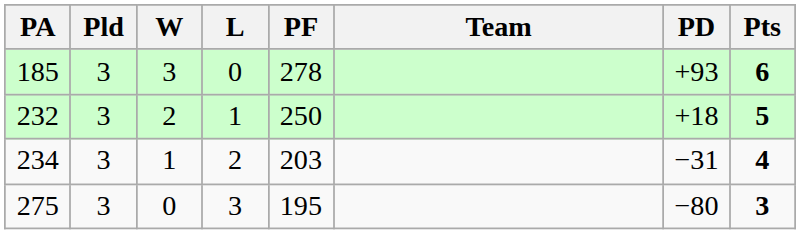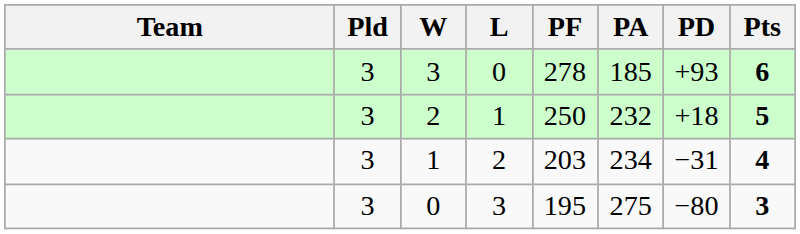columns swapped: Team <-> PA
